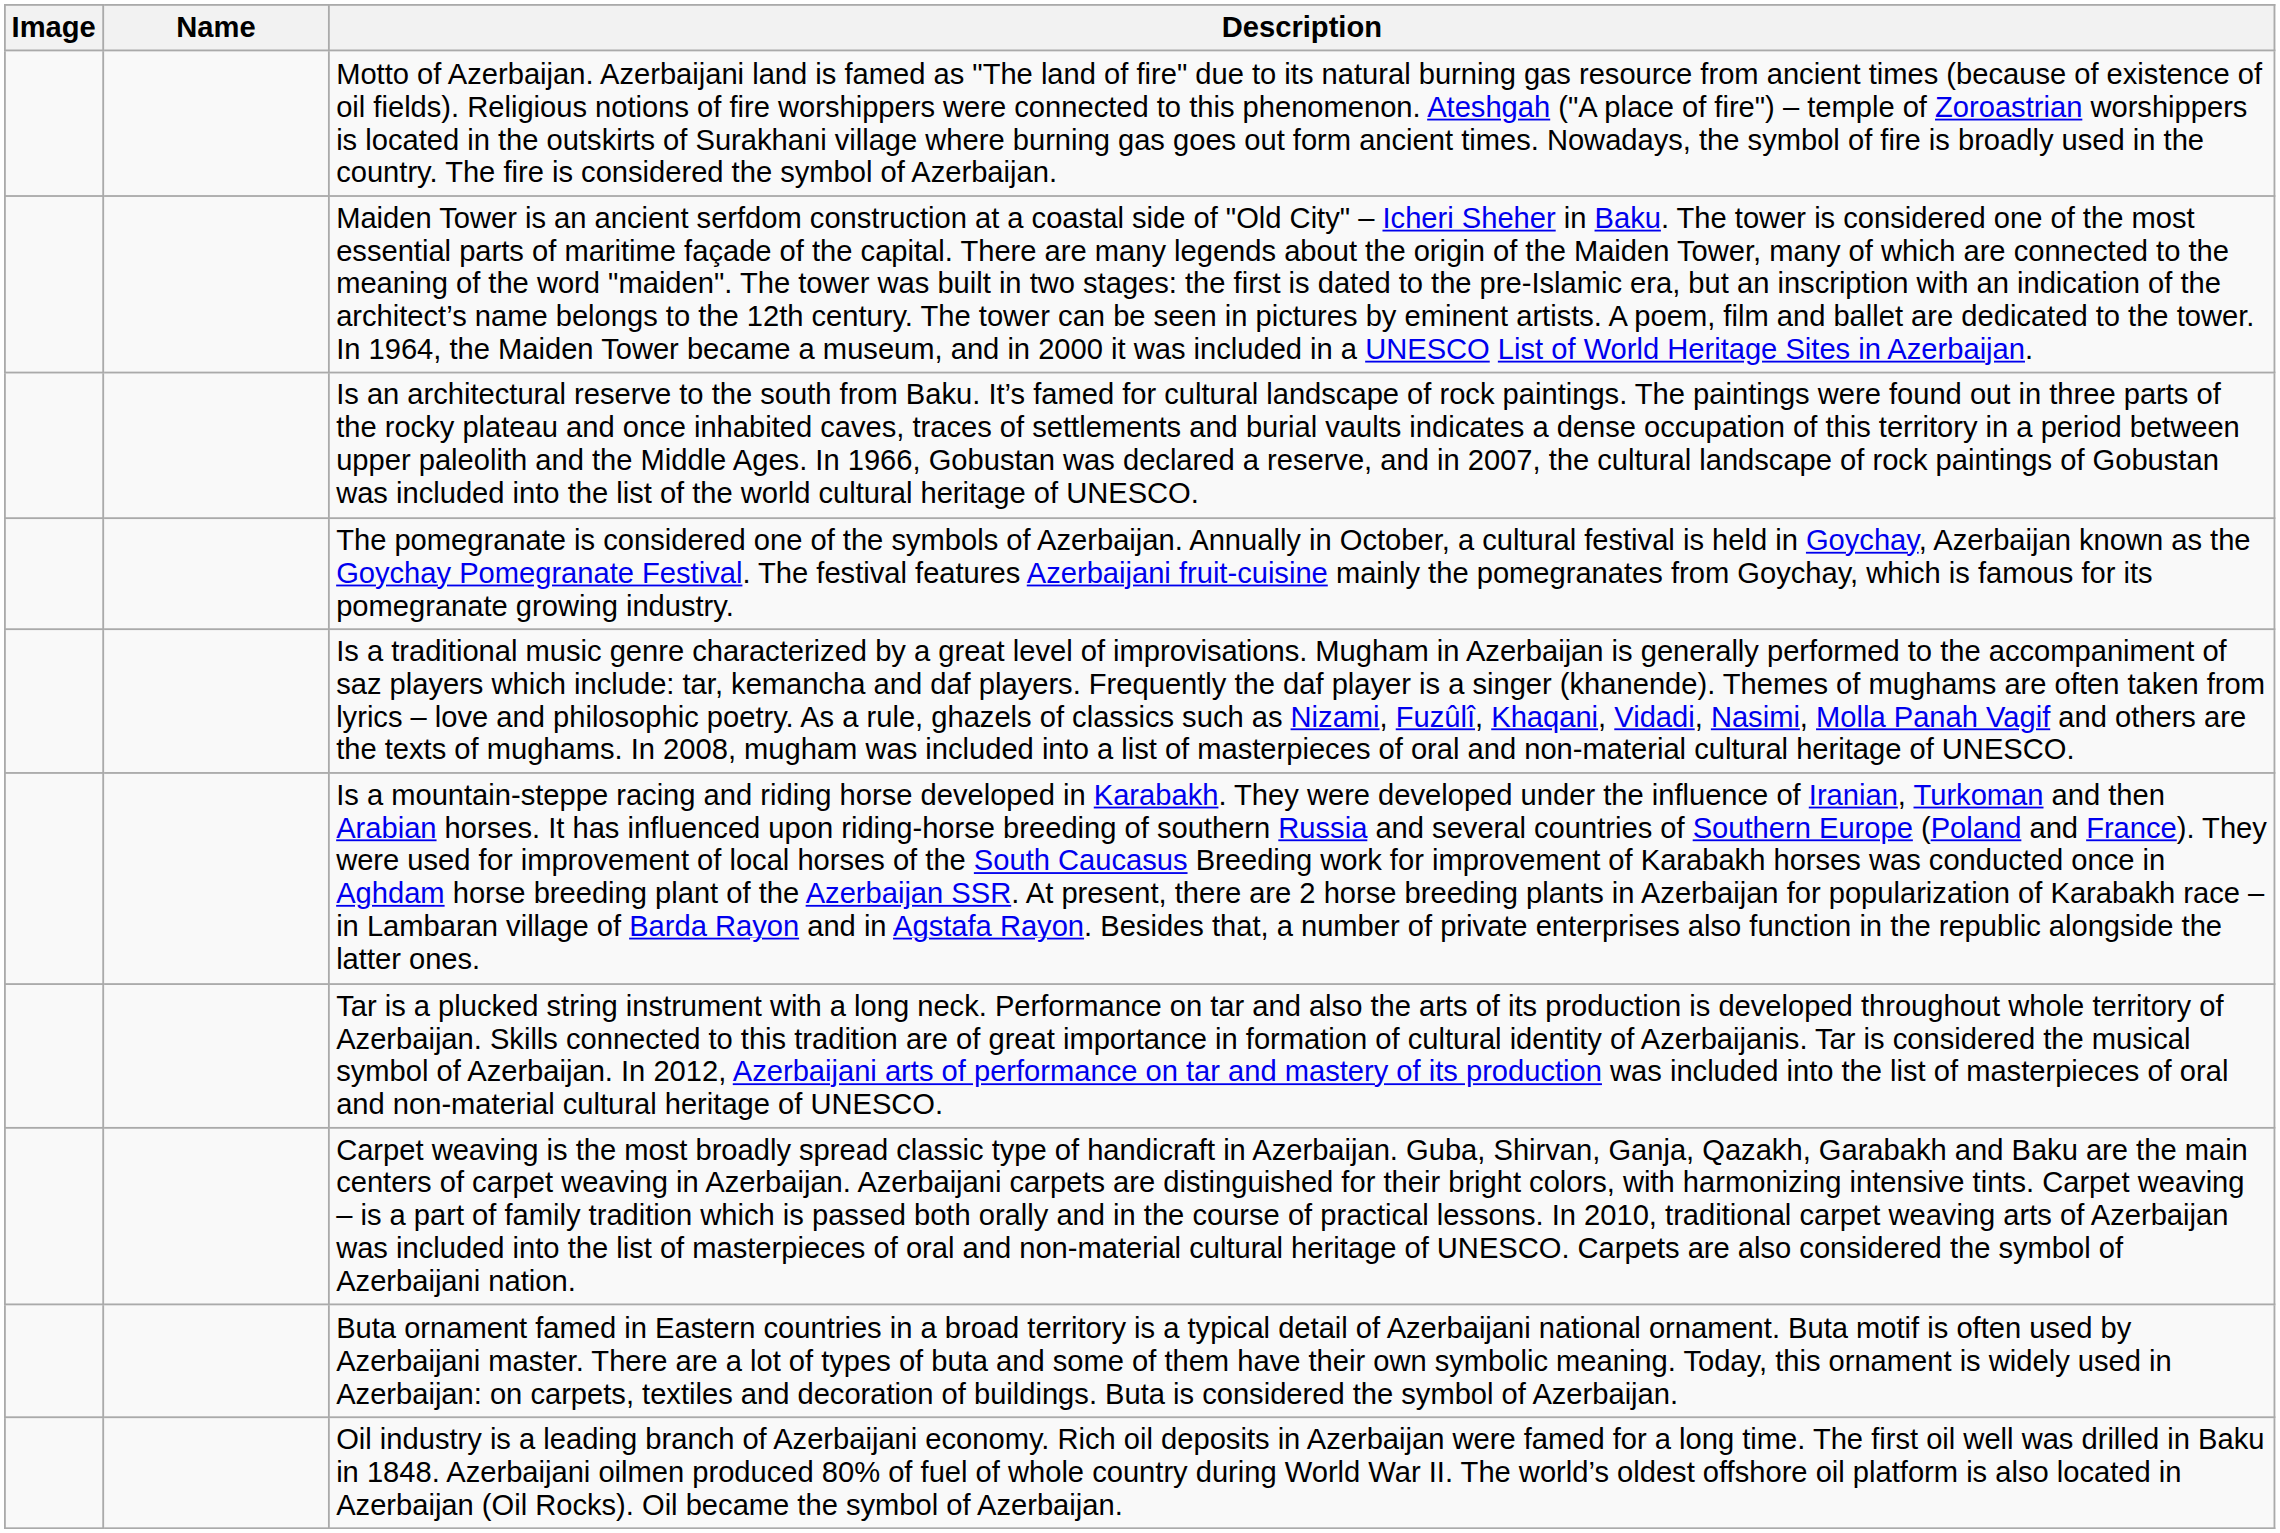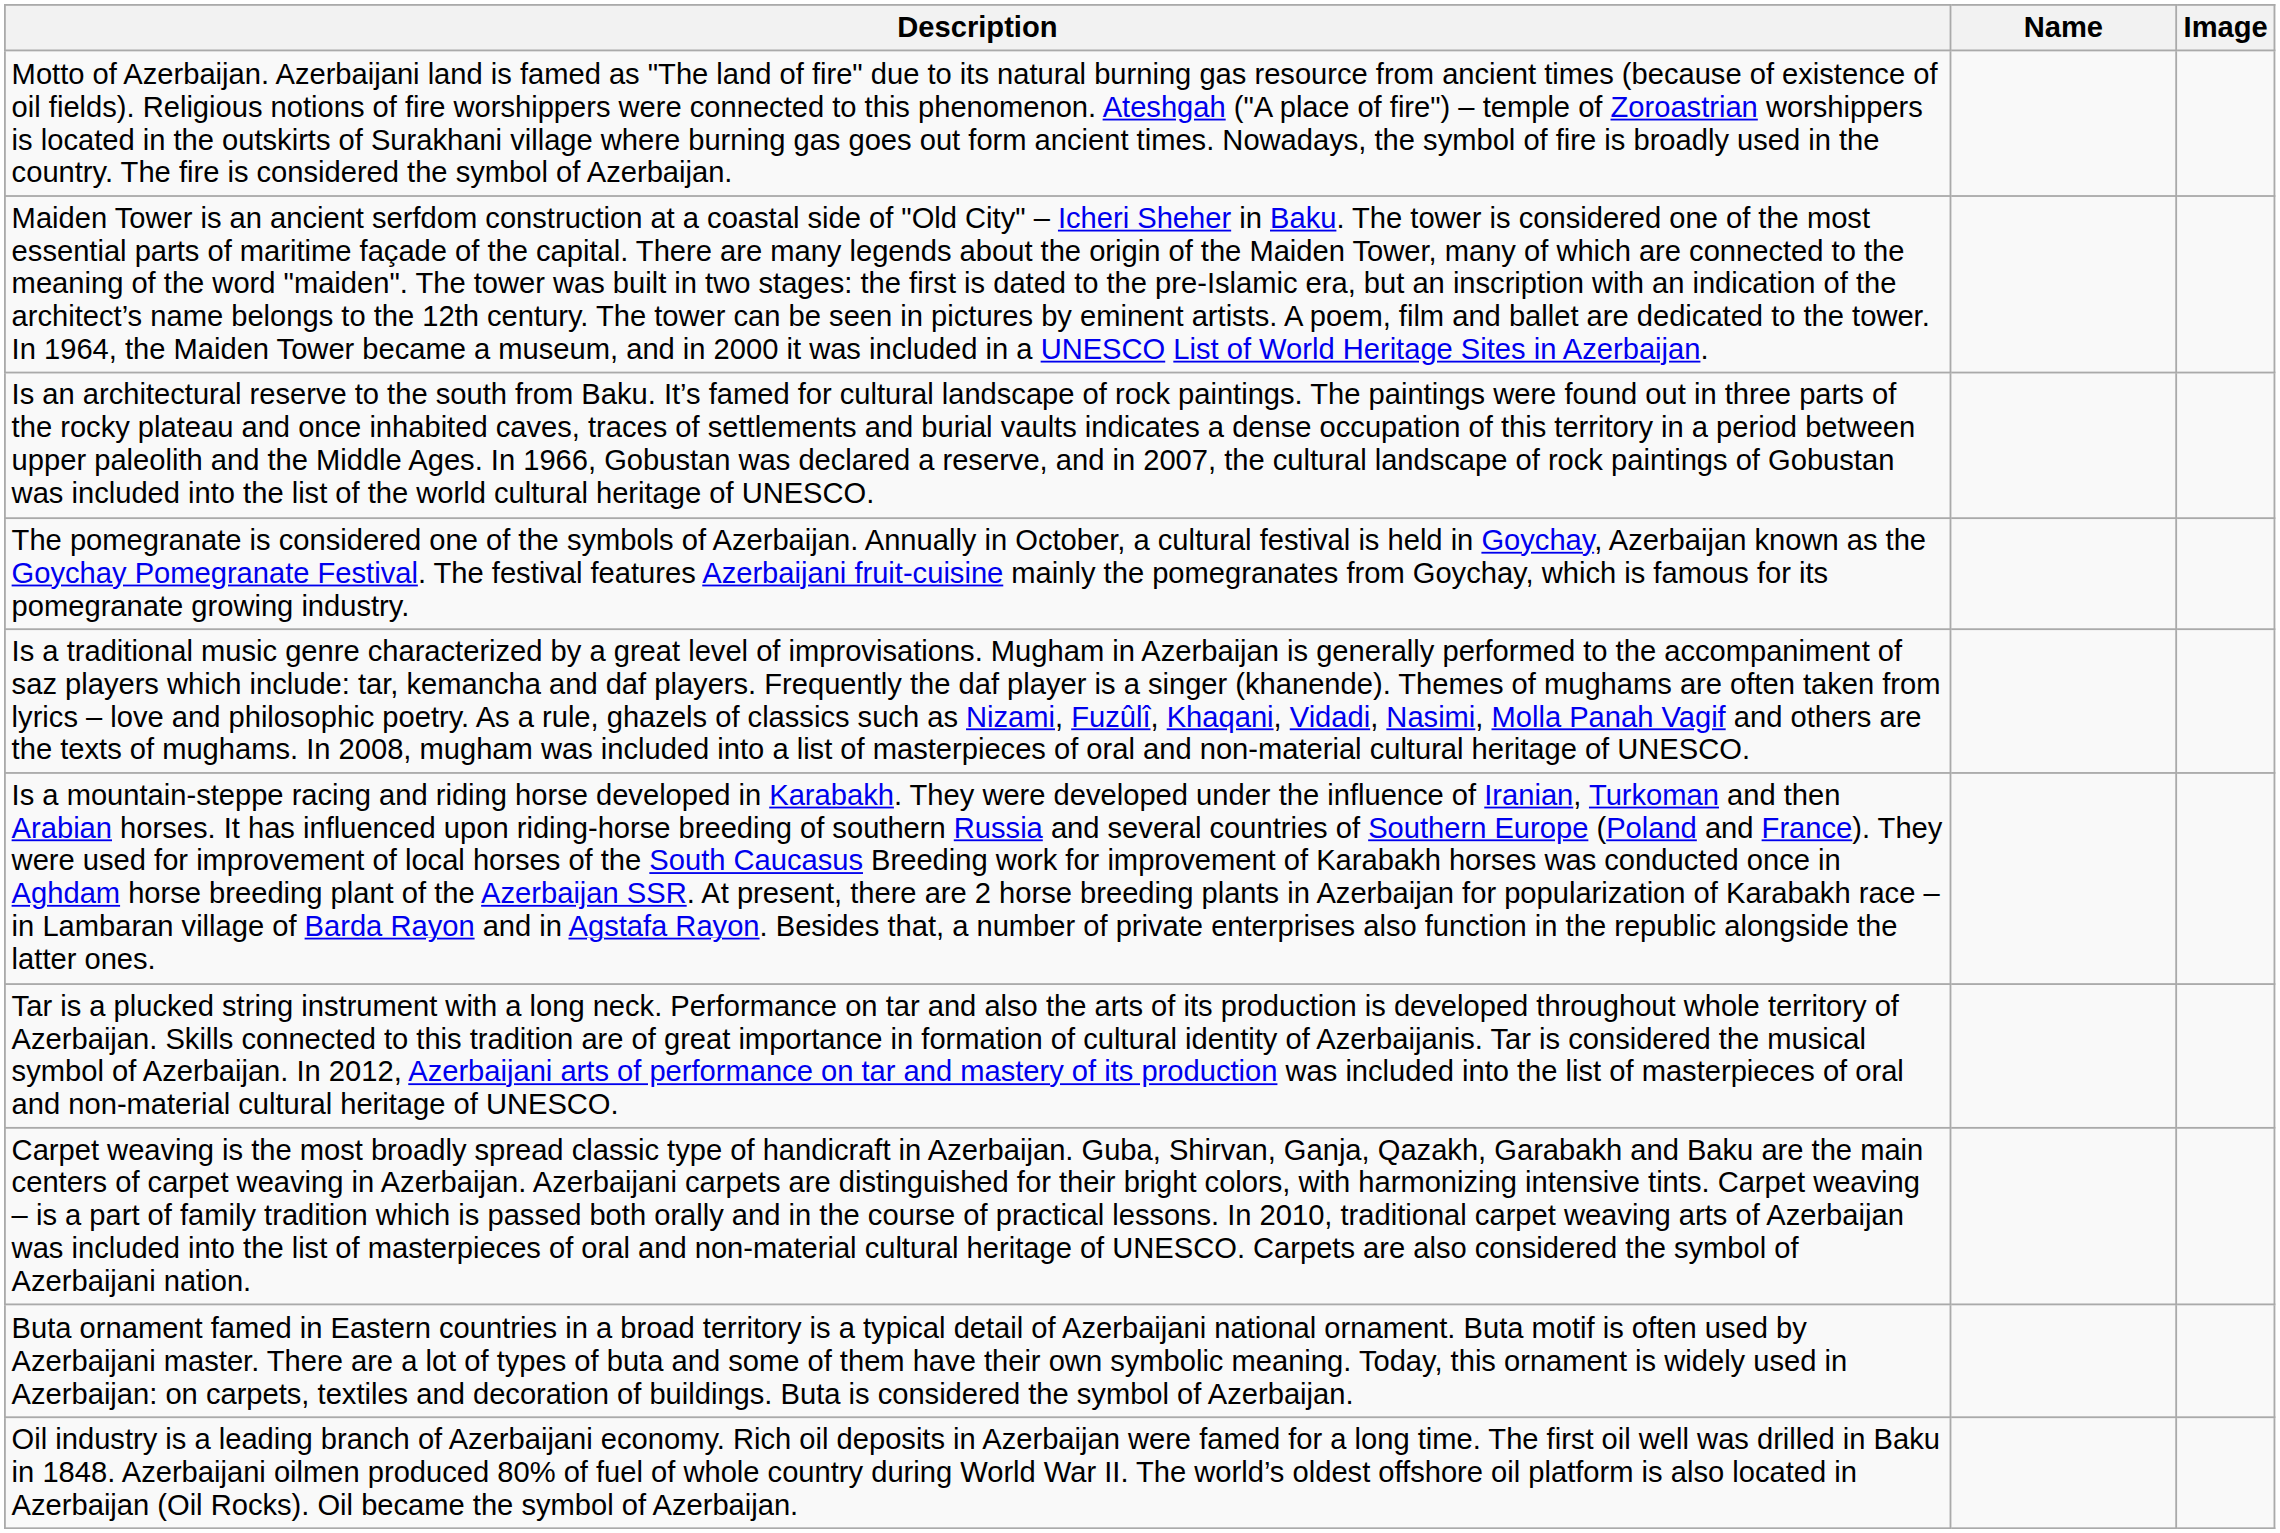columns swapped: Image <-> Description
